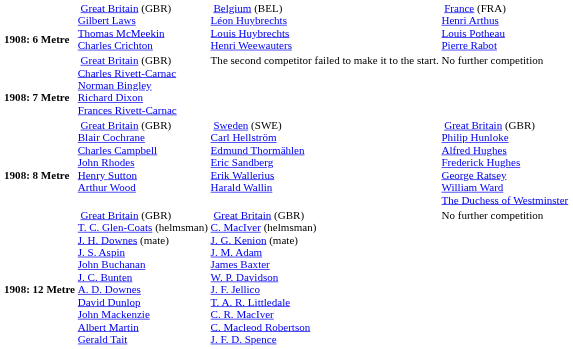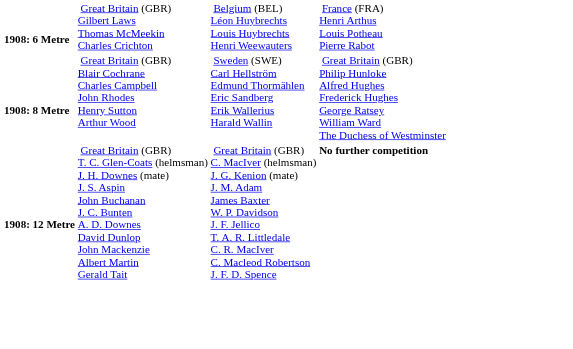- row: 1908: 7 Metre | Great Britain (GBR) Charles Rivett-Carnac Norman Bingley Richard Dixon Frances Rivett-Carnac | The second competitor failed to make it to the start. | No further competition
1908: 12 Metre | column 4: normal -> bold
